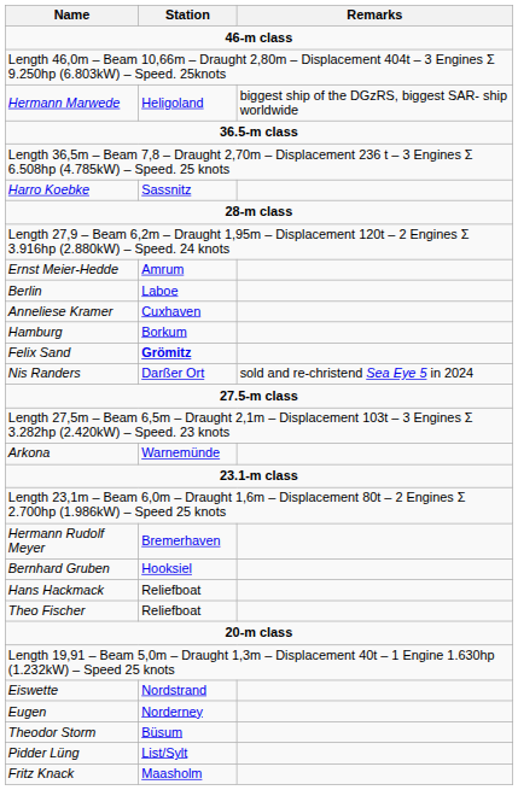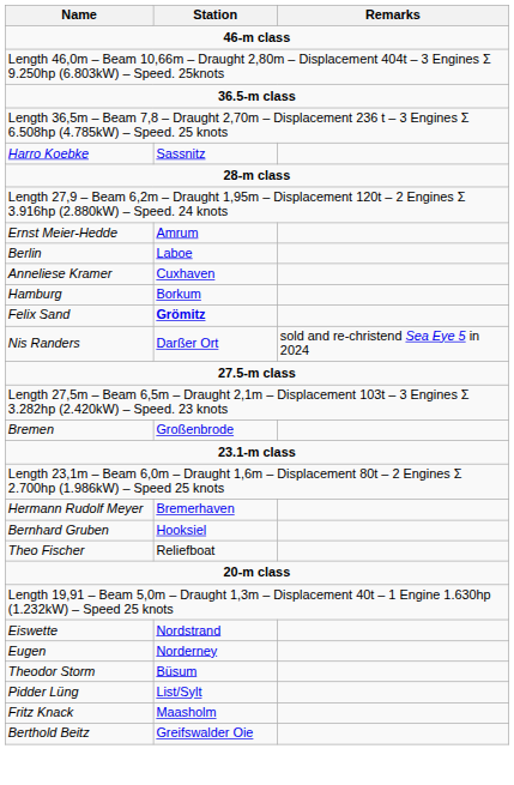- row: Hermann Marwede | Heligoland | biggest ship of the DGzRS, biggest SAR- ship worldwide
- row: Arkona | Warnemünde
+ row: Bremen | Großenbrode
- row: Hans Hackmack | Reliefboat
+ row: Berthold Beitz | Greifswalder Oie
